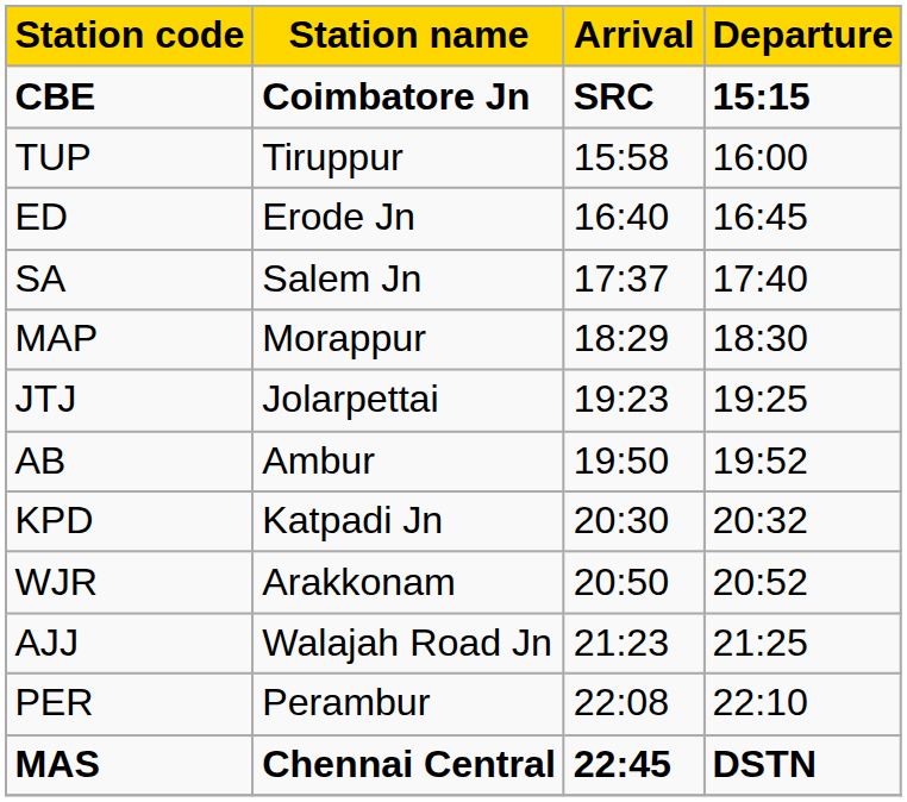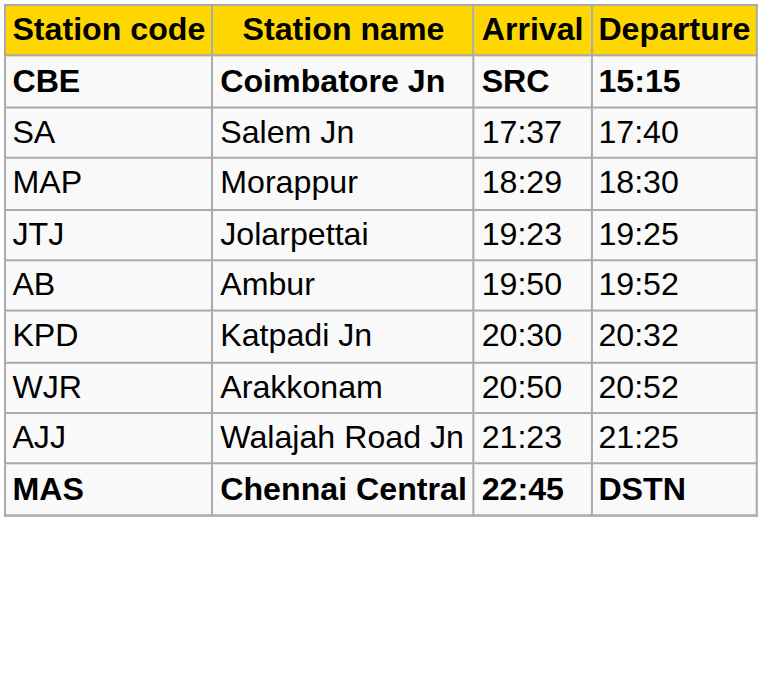- row: TUP | Tiruppur | 15:58 | 16:00
- row: ED | Erode Jn | 16:40 | 16:45
- row: PER | Perambur | 22:08 | 22:10
